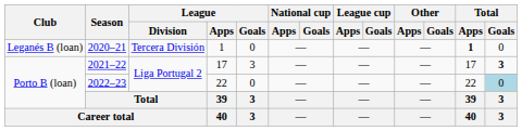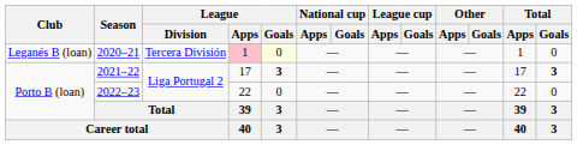2020–21 | League / Apps: no background -> pink background
2020–21 | League / Goals: no background -> lightyellow background
2020–21 | Total / Apps: bold -> normal
2021–22 | League / Goals: normal -> bold
2022–23 | Total / Goals: lightblue background -> no background
